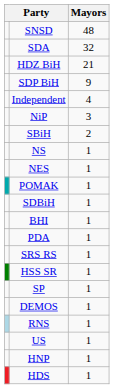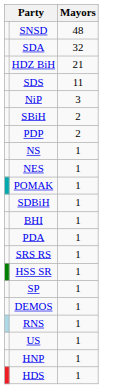+ row: SDS | 11
- row: SDP BiH | 9
- row: Independent | 4
+ row: PDP | 2
